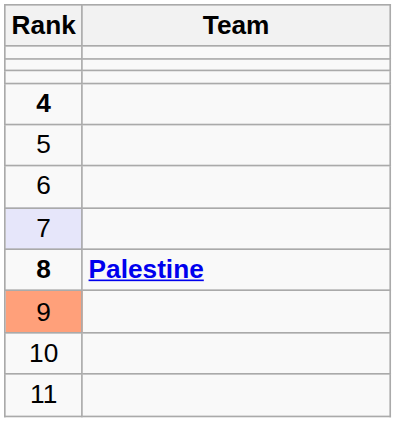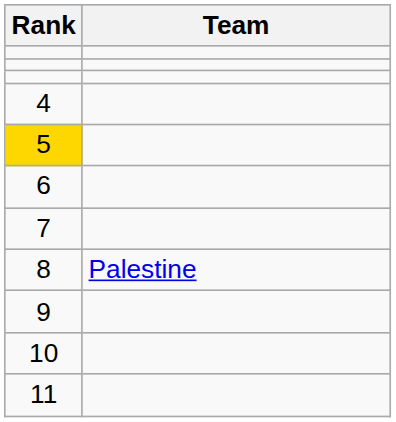row 5 | Rank: bold -> normal
row 6 | Rank: no background -> gold background
row 8 | Rank: lavender background -> no background
row 9 | Rank: bold -> normal
row 9 | Team: bold -> normal
row 10 | Rank: lightsalmon background -> no background
